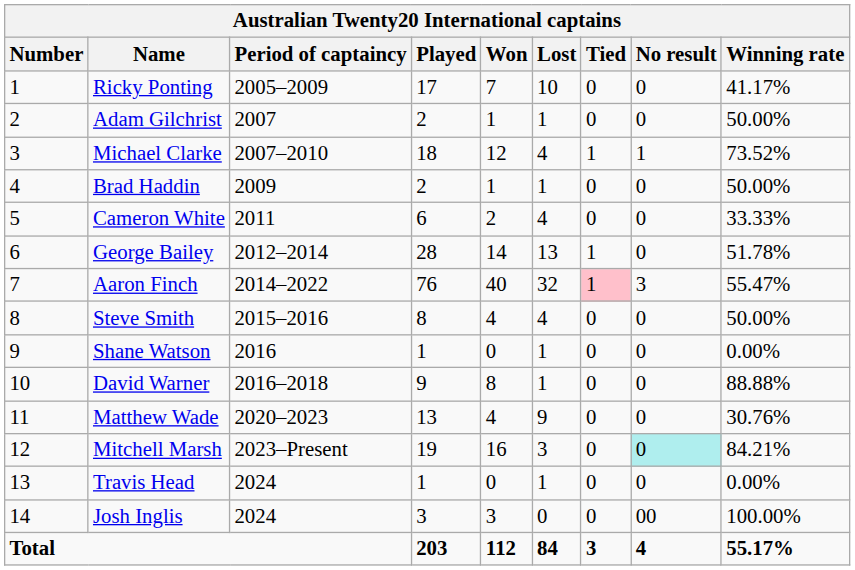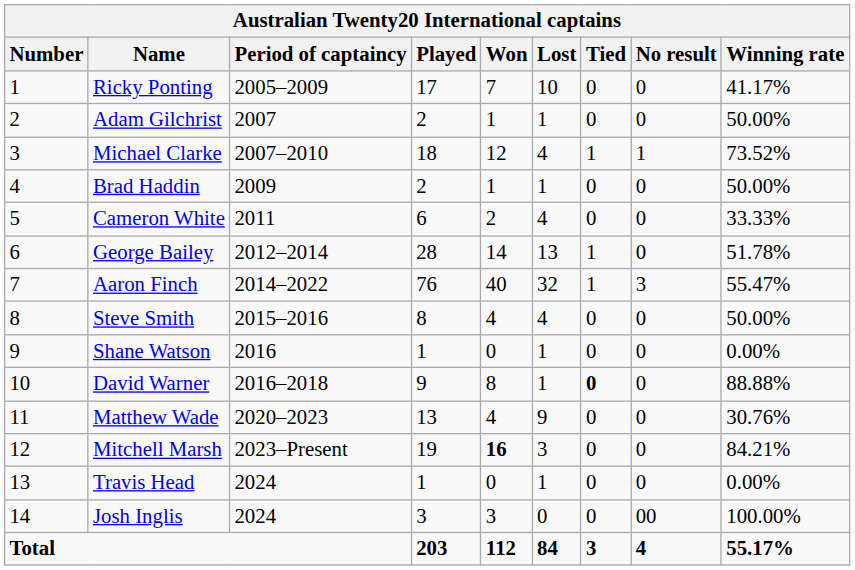Aaron Finch | Tied: pink background -> no background
David Warner | Tied: normal -> bold
Mitchell Marsh | Won: normal -> bold
Mitchell Marsh | No result: paleturquoise background -> no background
